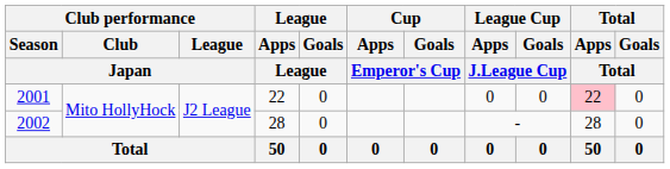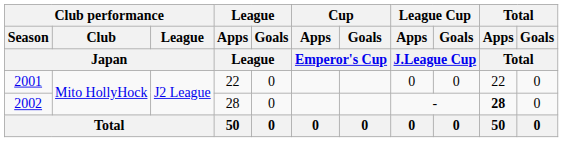2001 | Total / Apps / Total: pink background -> no background
2002 | Total / Apps / Total: normal -> bold
